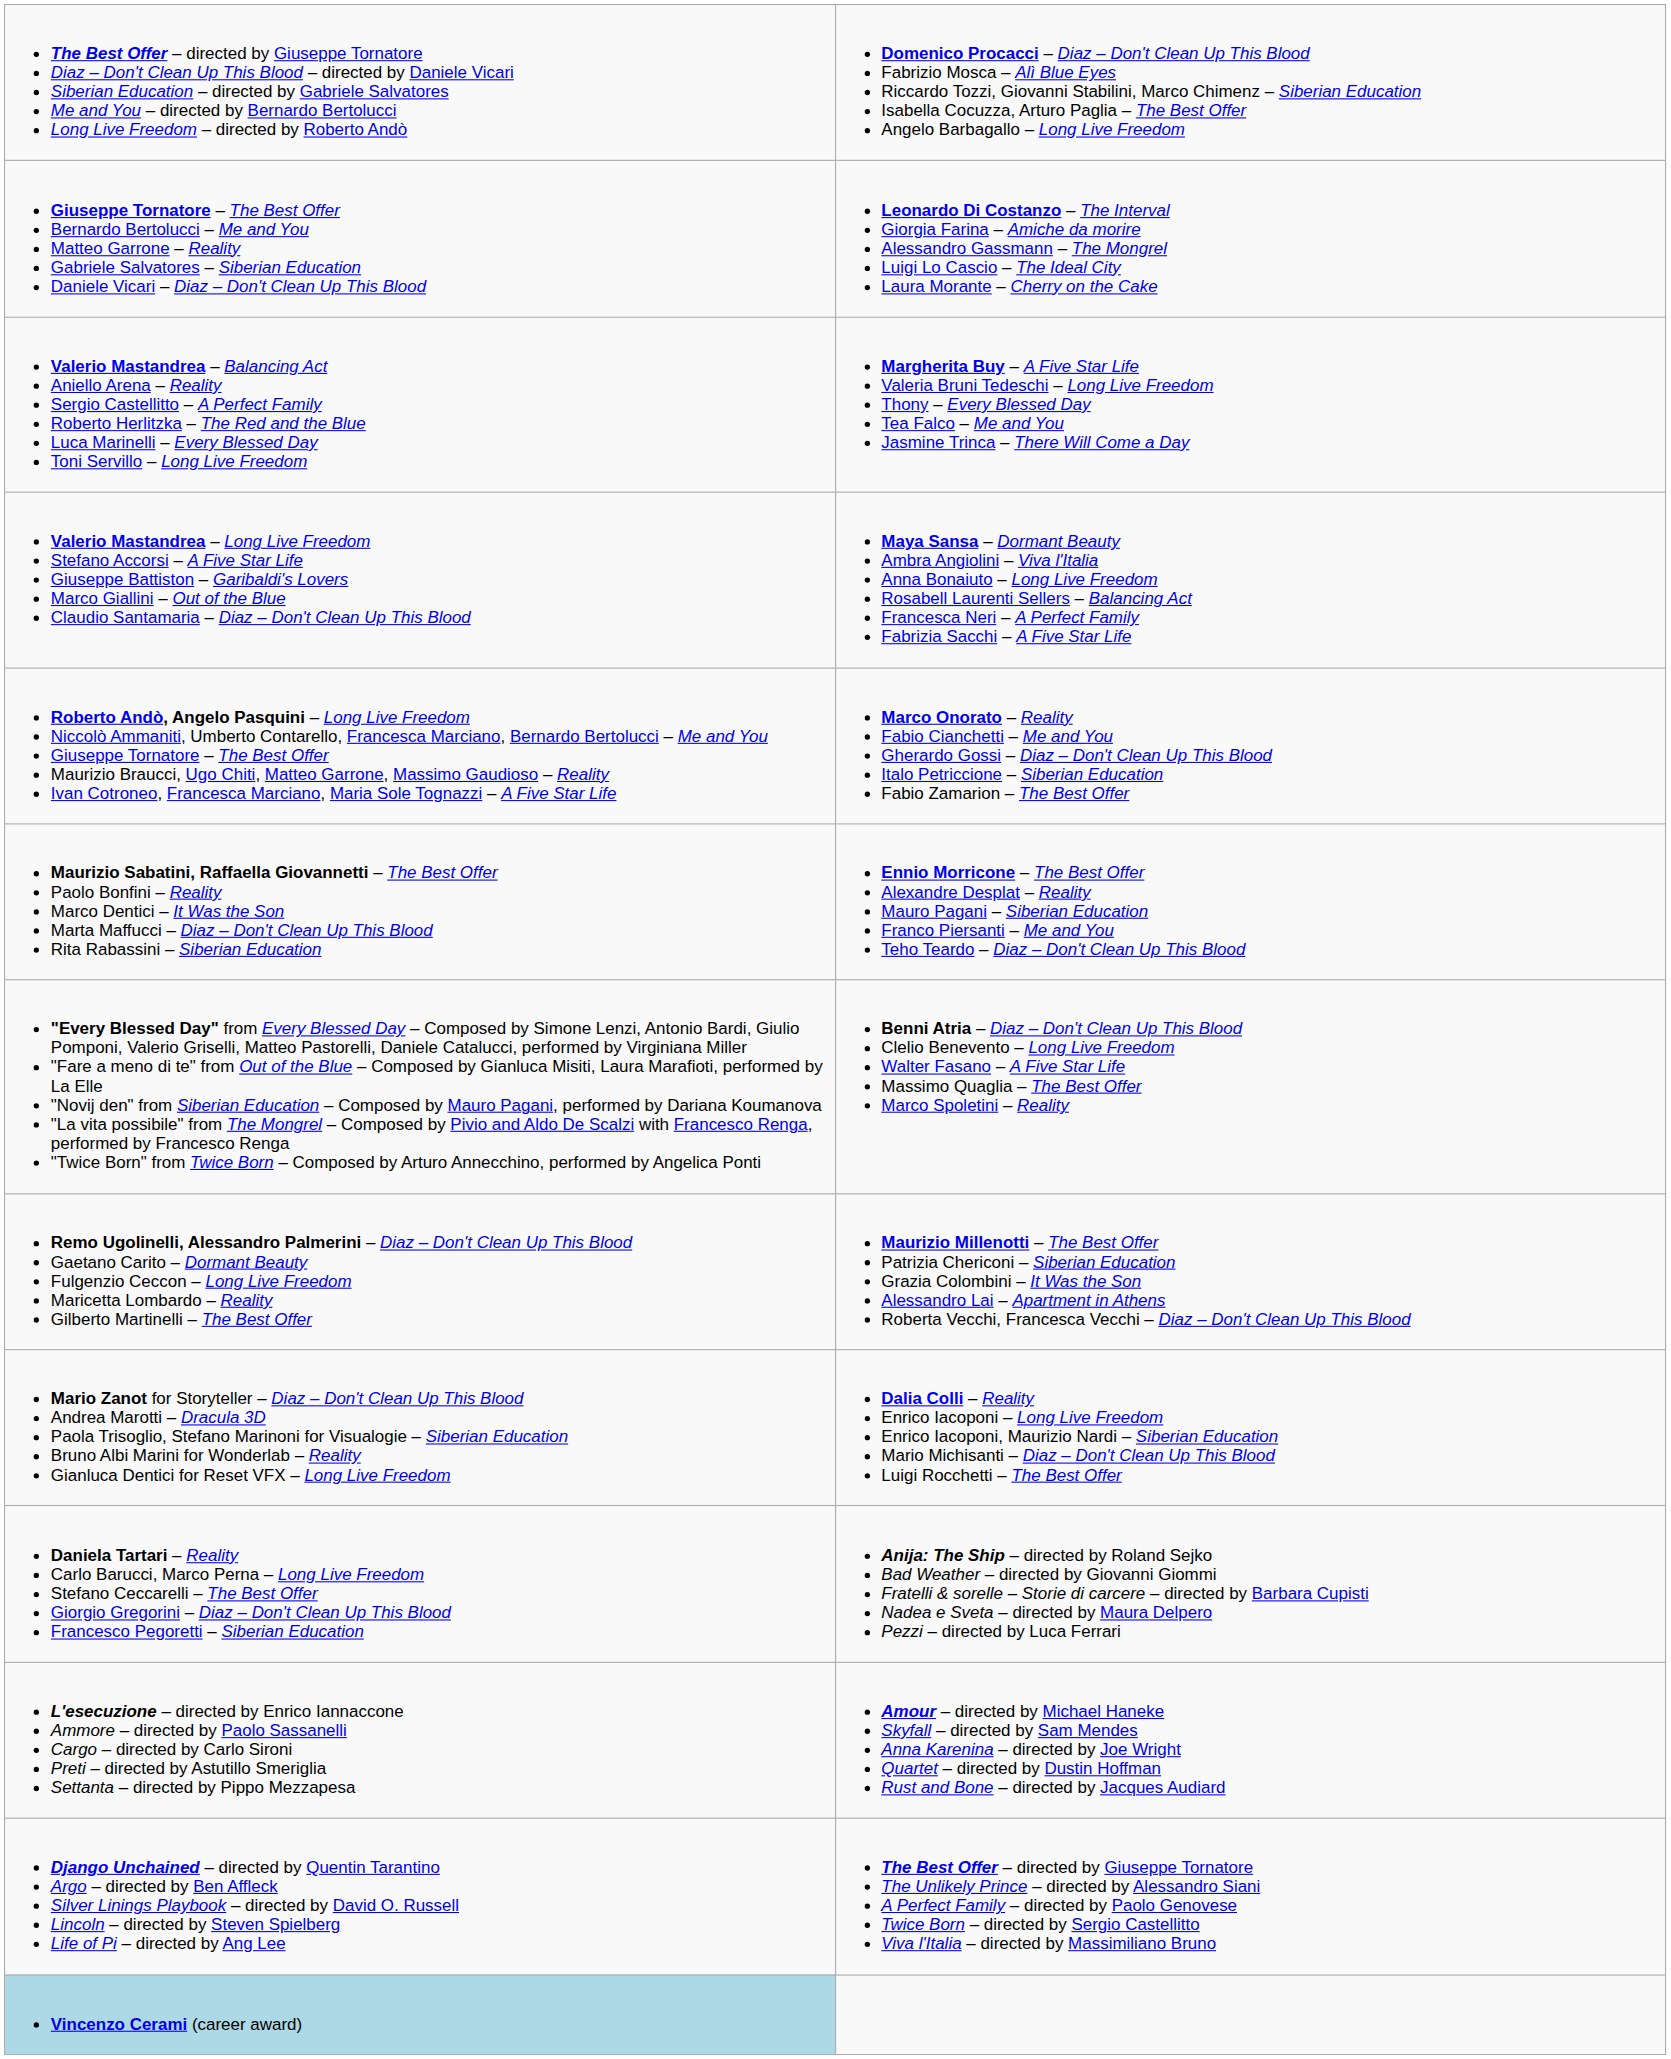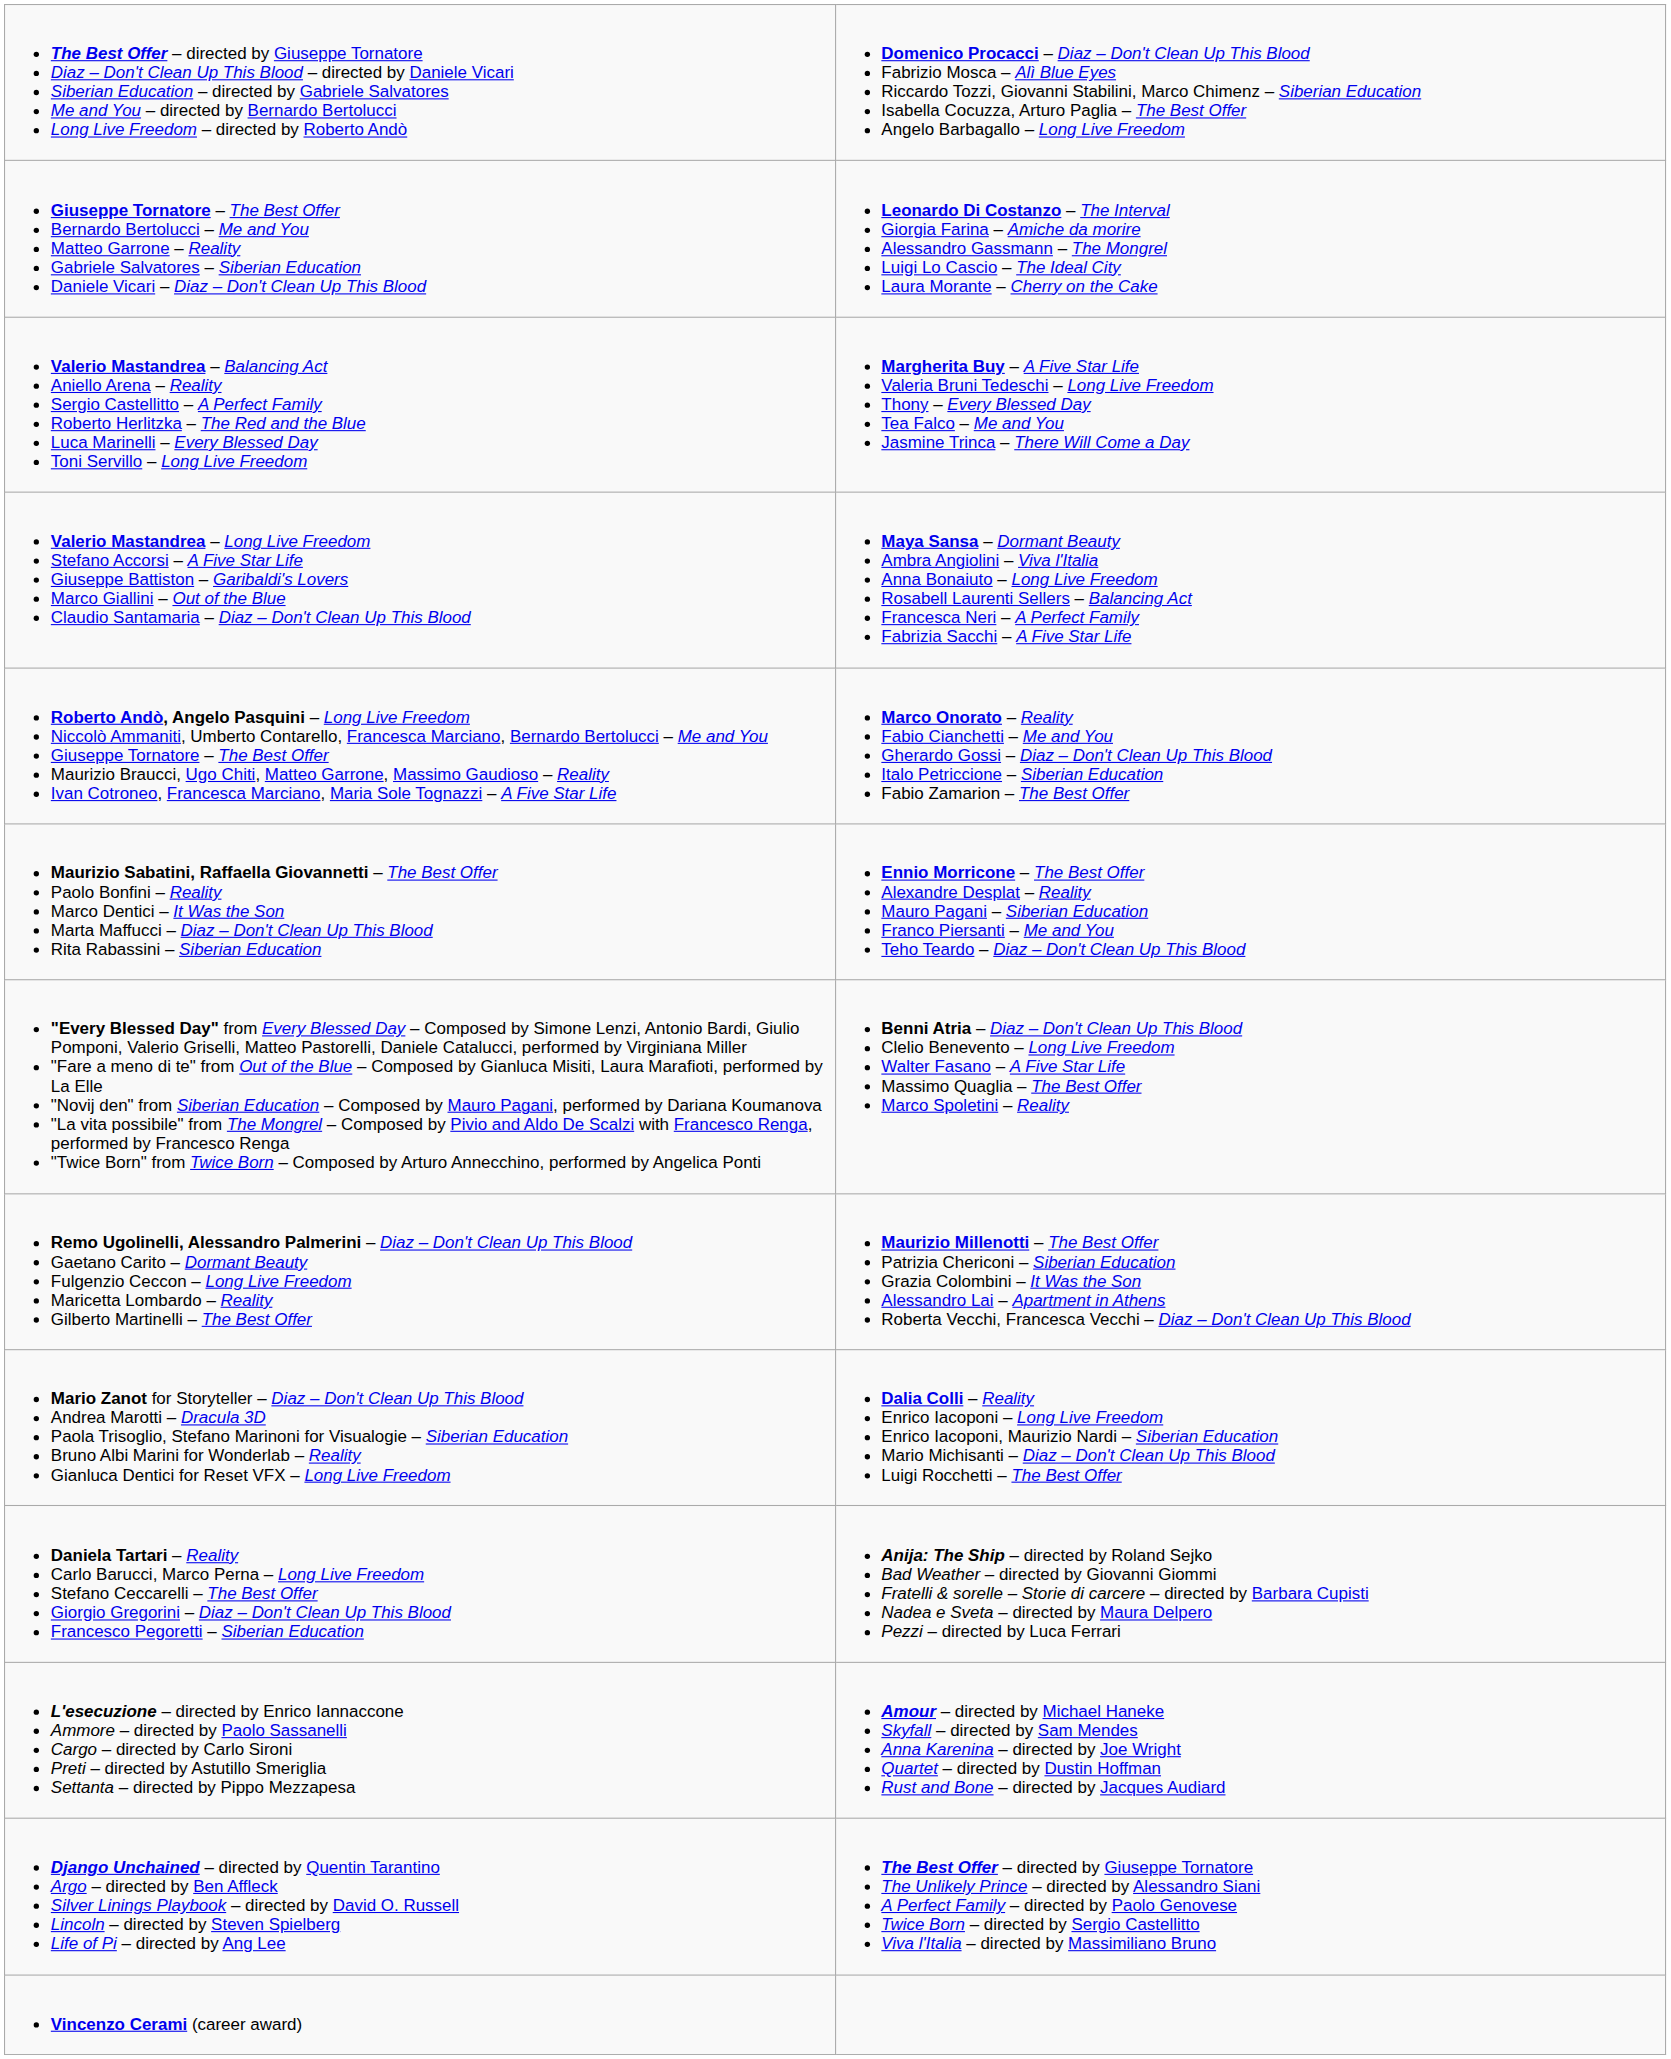row 13 | column 1: lightblue background -> no background
